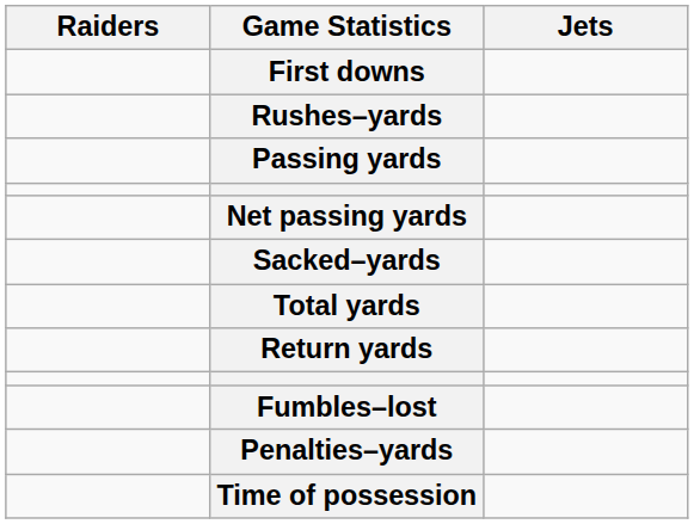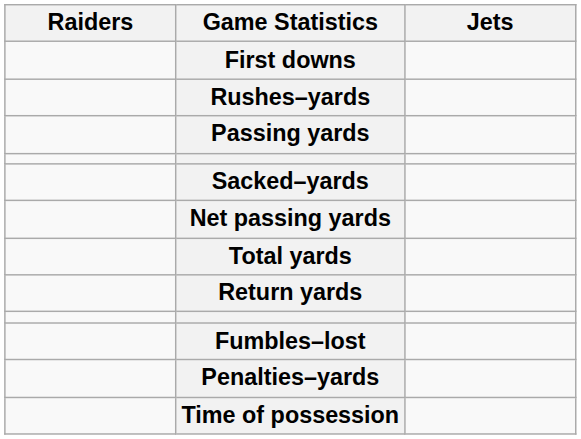rows swapped: Sacked–yards <-> Net passing yards
